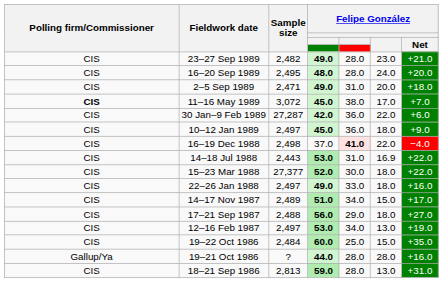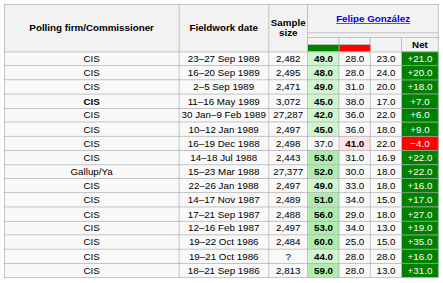15–23 Mar 1988 | Polling firm/Commissioner: CIS -> Gallup/Ya
19–21 Oct 1986 | Polling firm/Commissioner: Gallup/Ya -> CIS
